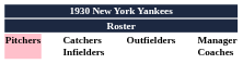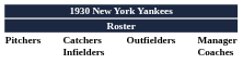Pitchers | column 1: pink background -> no background
